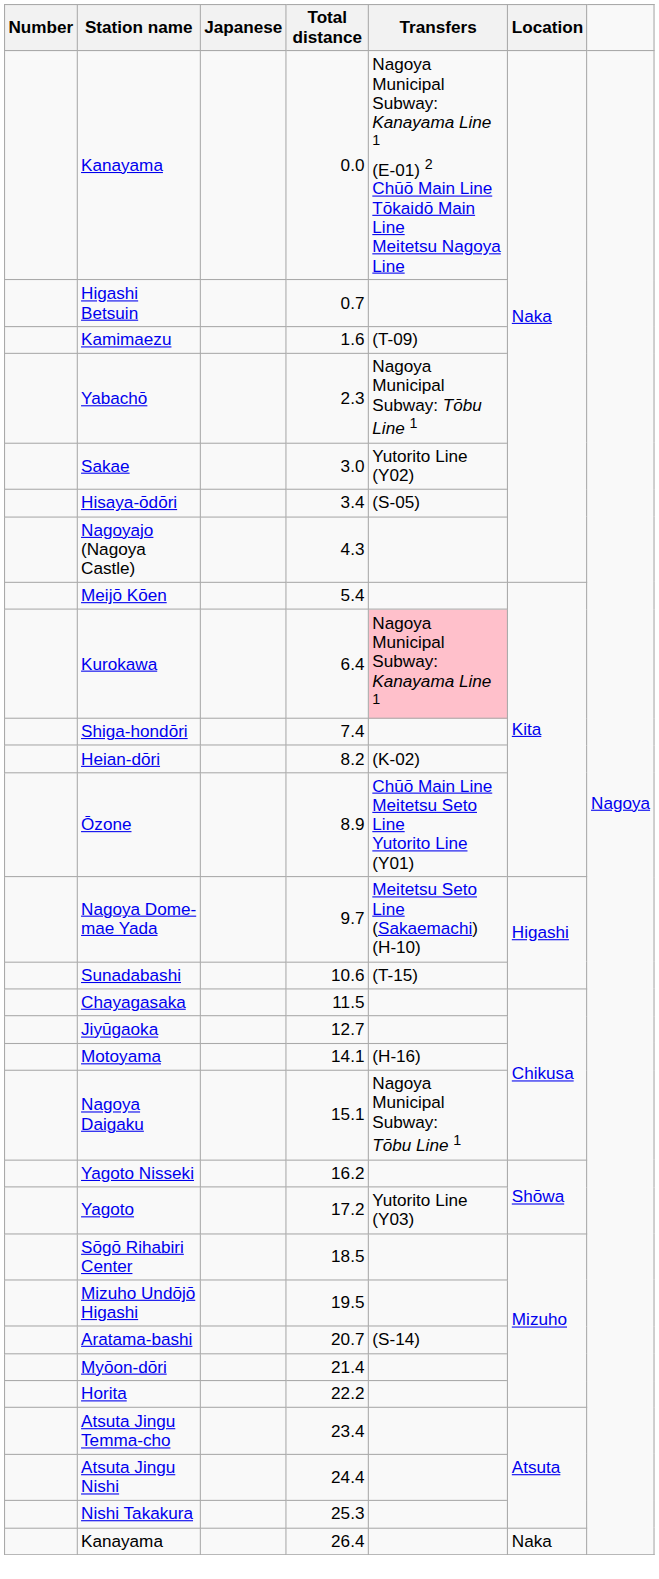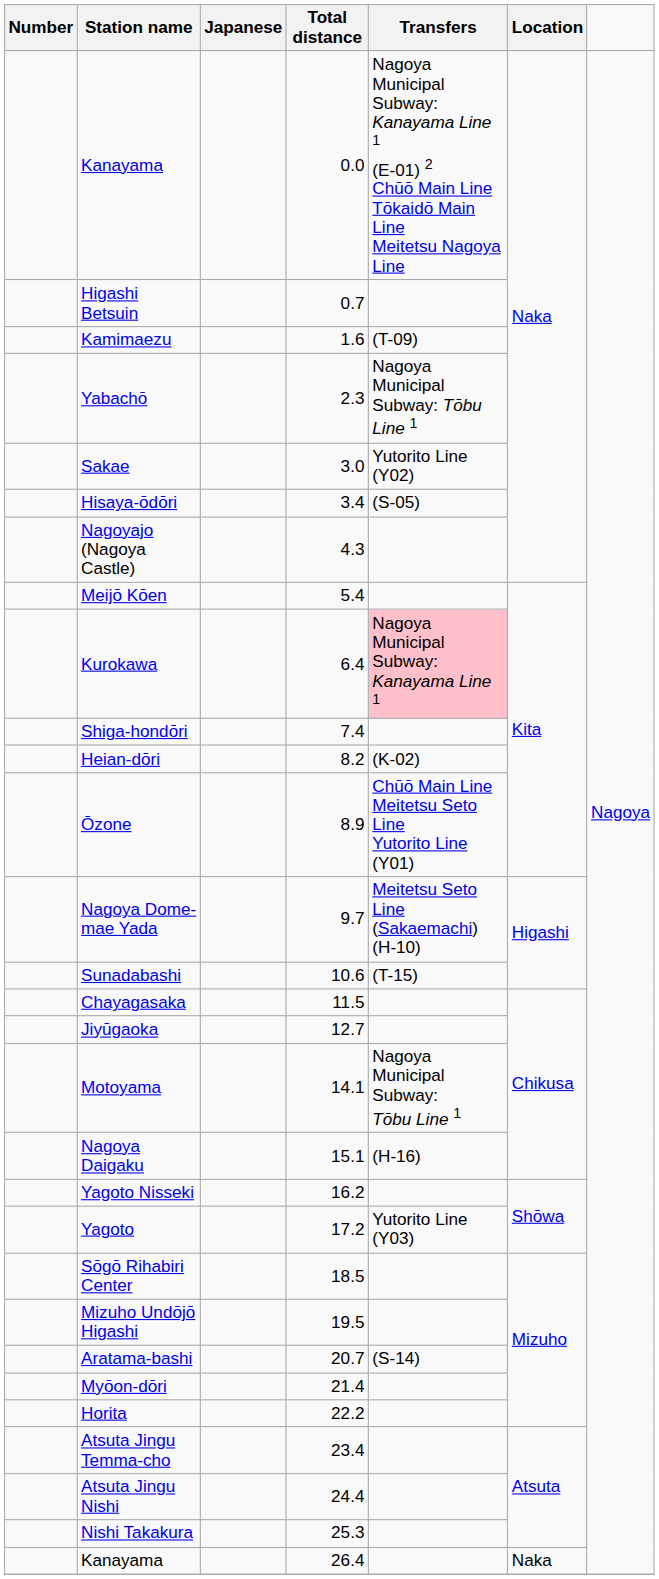Motoyama | Transfers: (H-16) -> Nagoya Municipal Subway: Tōbu Line 1
Nagoya Daigaku | Transfers: Nagoya Municipal Subway: Tōbu Line 1 -> (H-16)
